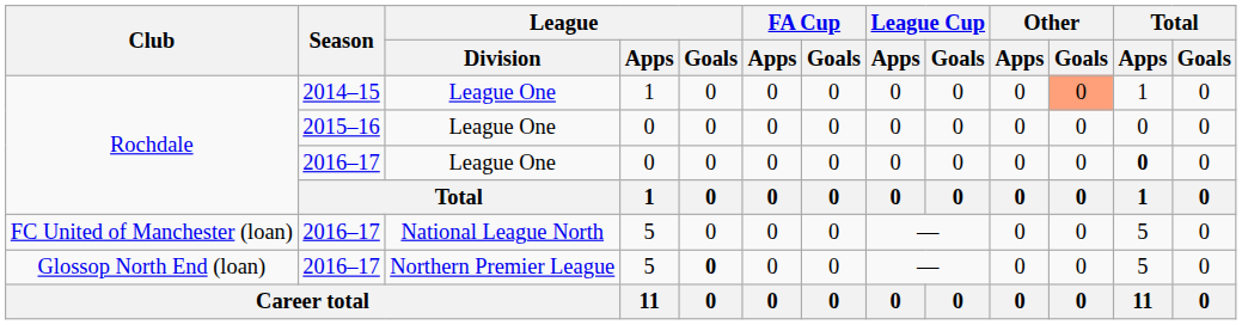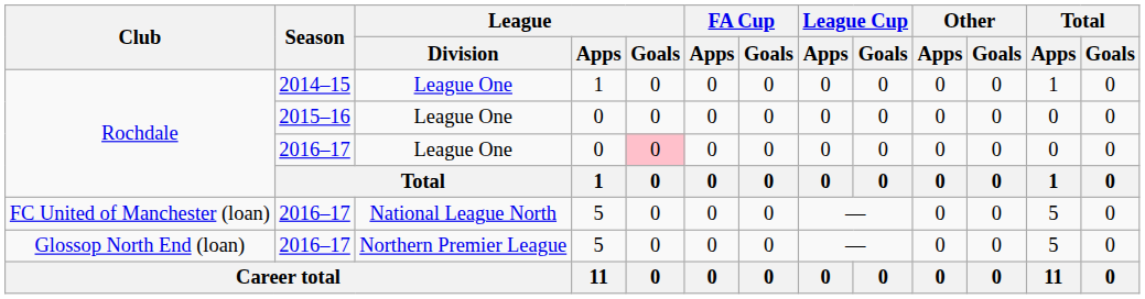Rochdale / 2014–15 | Other / Goals: lightsalmon background -> no background
Rochdale / 2016–17 | League / Goals: no background -> pink background
Rochdale / 2016–17 | Total / Apps: bold -> normal
Glossop North End (loan) | League / Goals: bold -> normal
